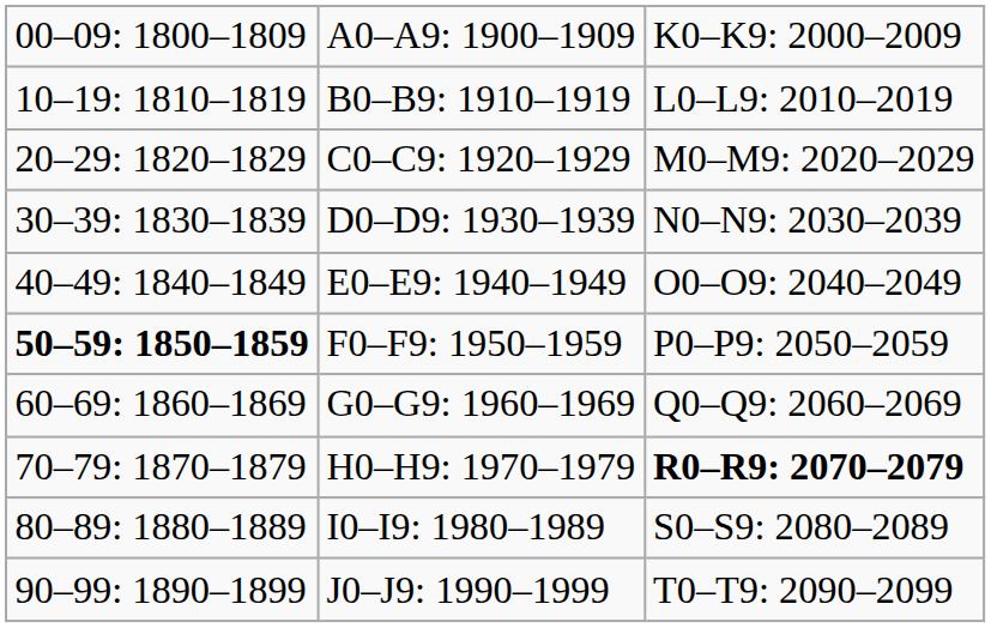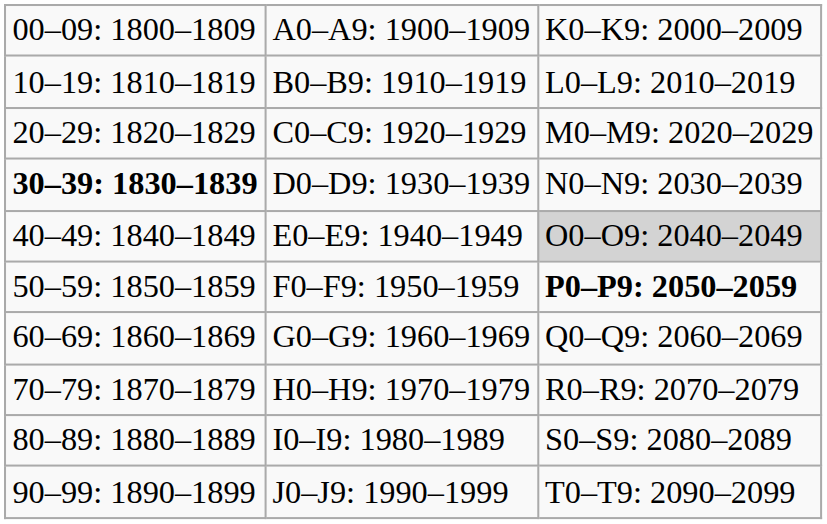D0–D9: 1930–1939 | column 1: normal -> bold
E0–E9: 1940–1949 | column 3: no background -> lightgrey background
F0–F9: 1950–1959 | column 1: bold -> normal
F0–F9: 1950–1959 | column 3: normal -> bold
H0–H9: 1970–1979 | column 3: bold -> normal
